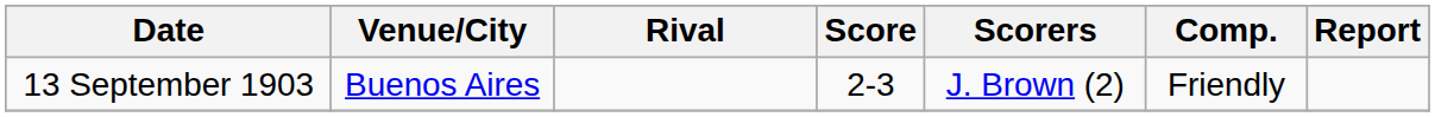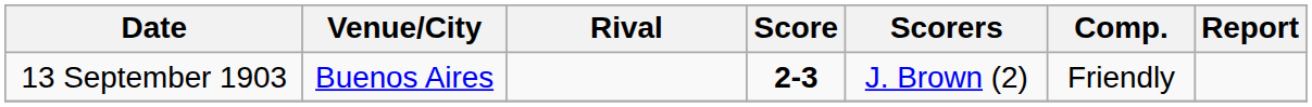13 September 1903 | Score: normal -> bold
